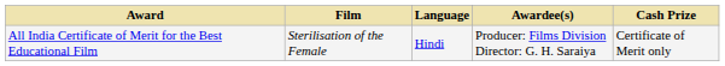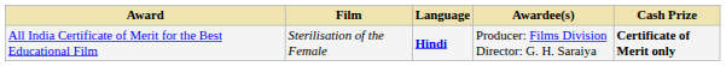row 2 | Language: normal -> bold
row 2 | Cash Prize: normal -> bold
